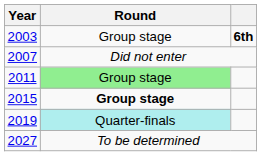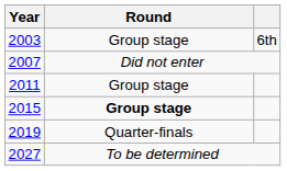2003 | column 3: bold -> normal
2011 | Round: lightgreen background -> no background
2019 | Round: paleturquoise background -> no background
